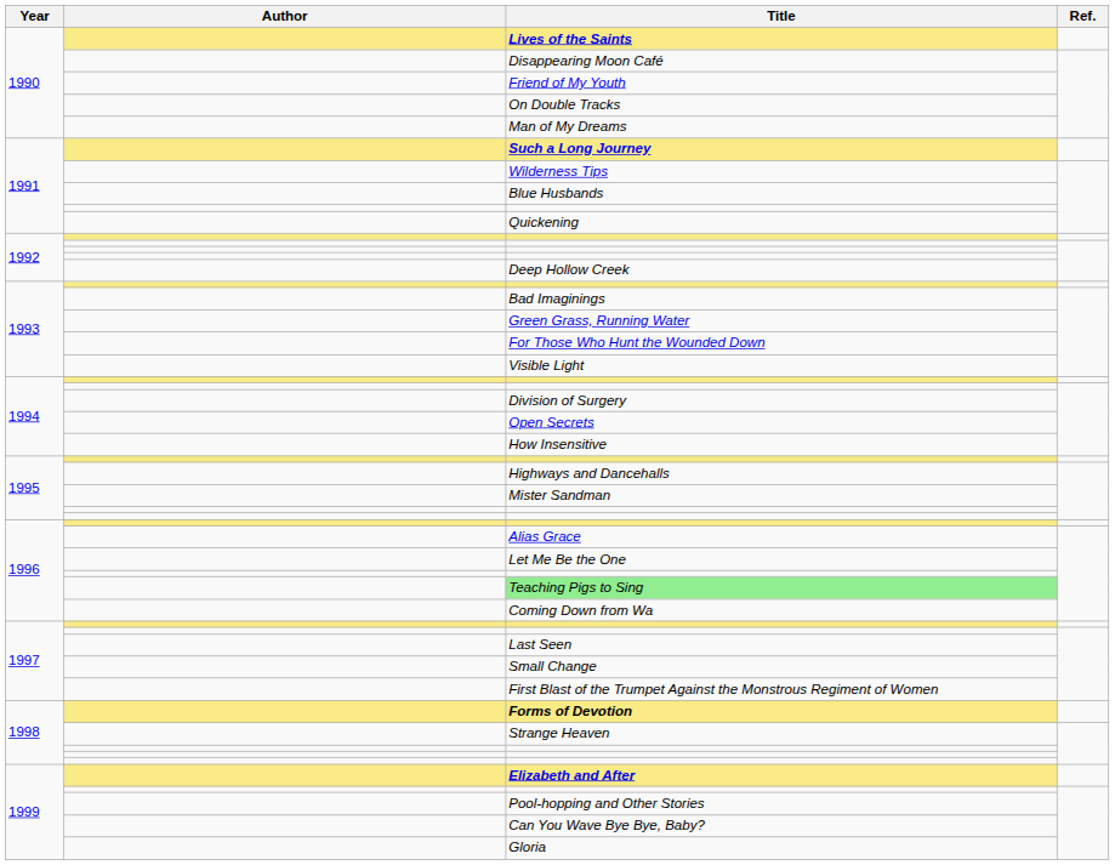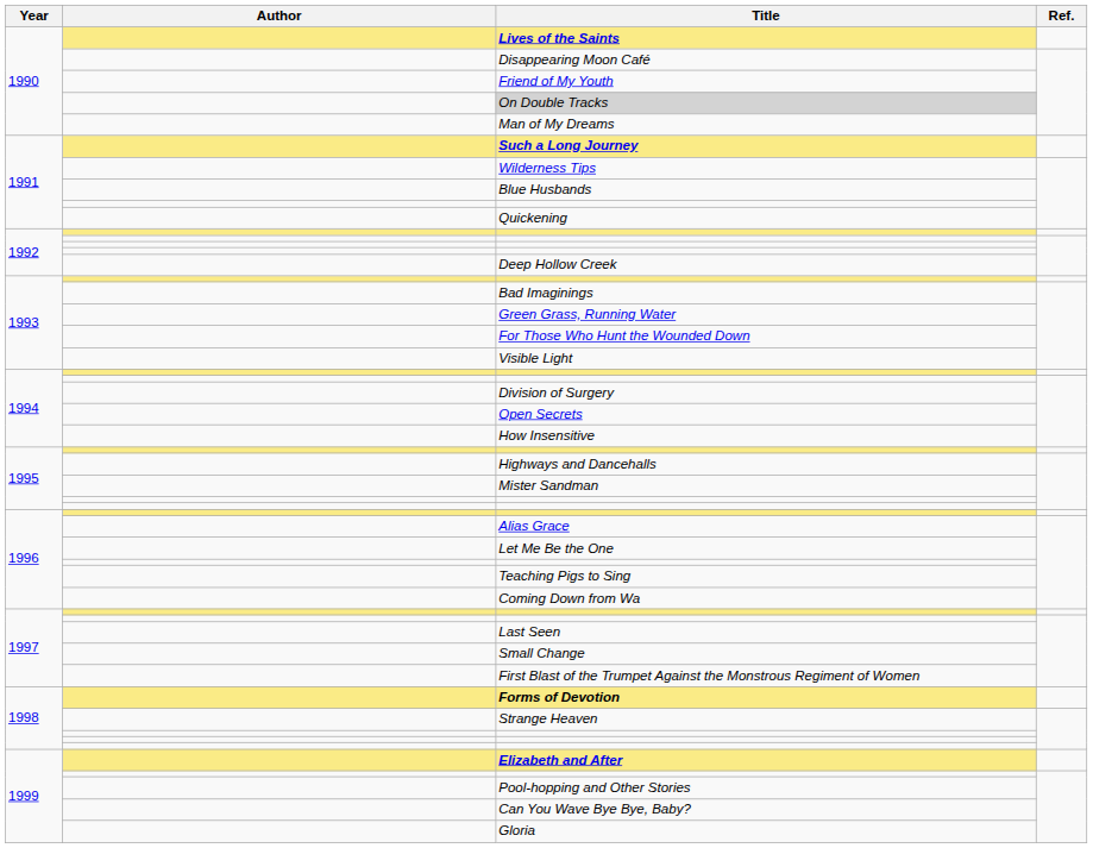On Double Tracks | Title: no background -> lightgrey background
Teaching Pigs to Sing | Title: lightgreen background -> no background
